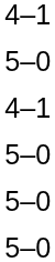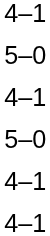row 5 | column 1: 5–0 -> 4–1
row 6 | column 1: 5–0 -> 4–1
